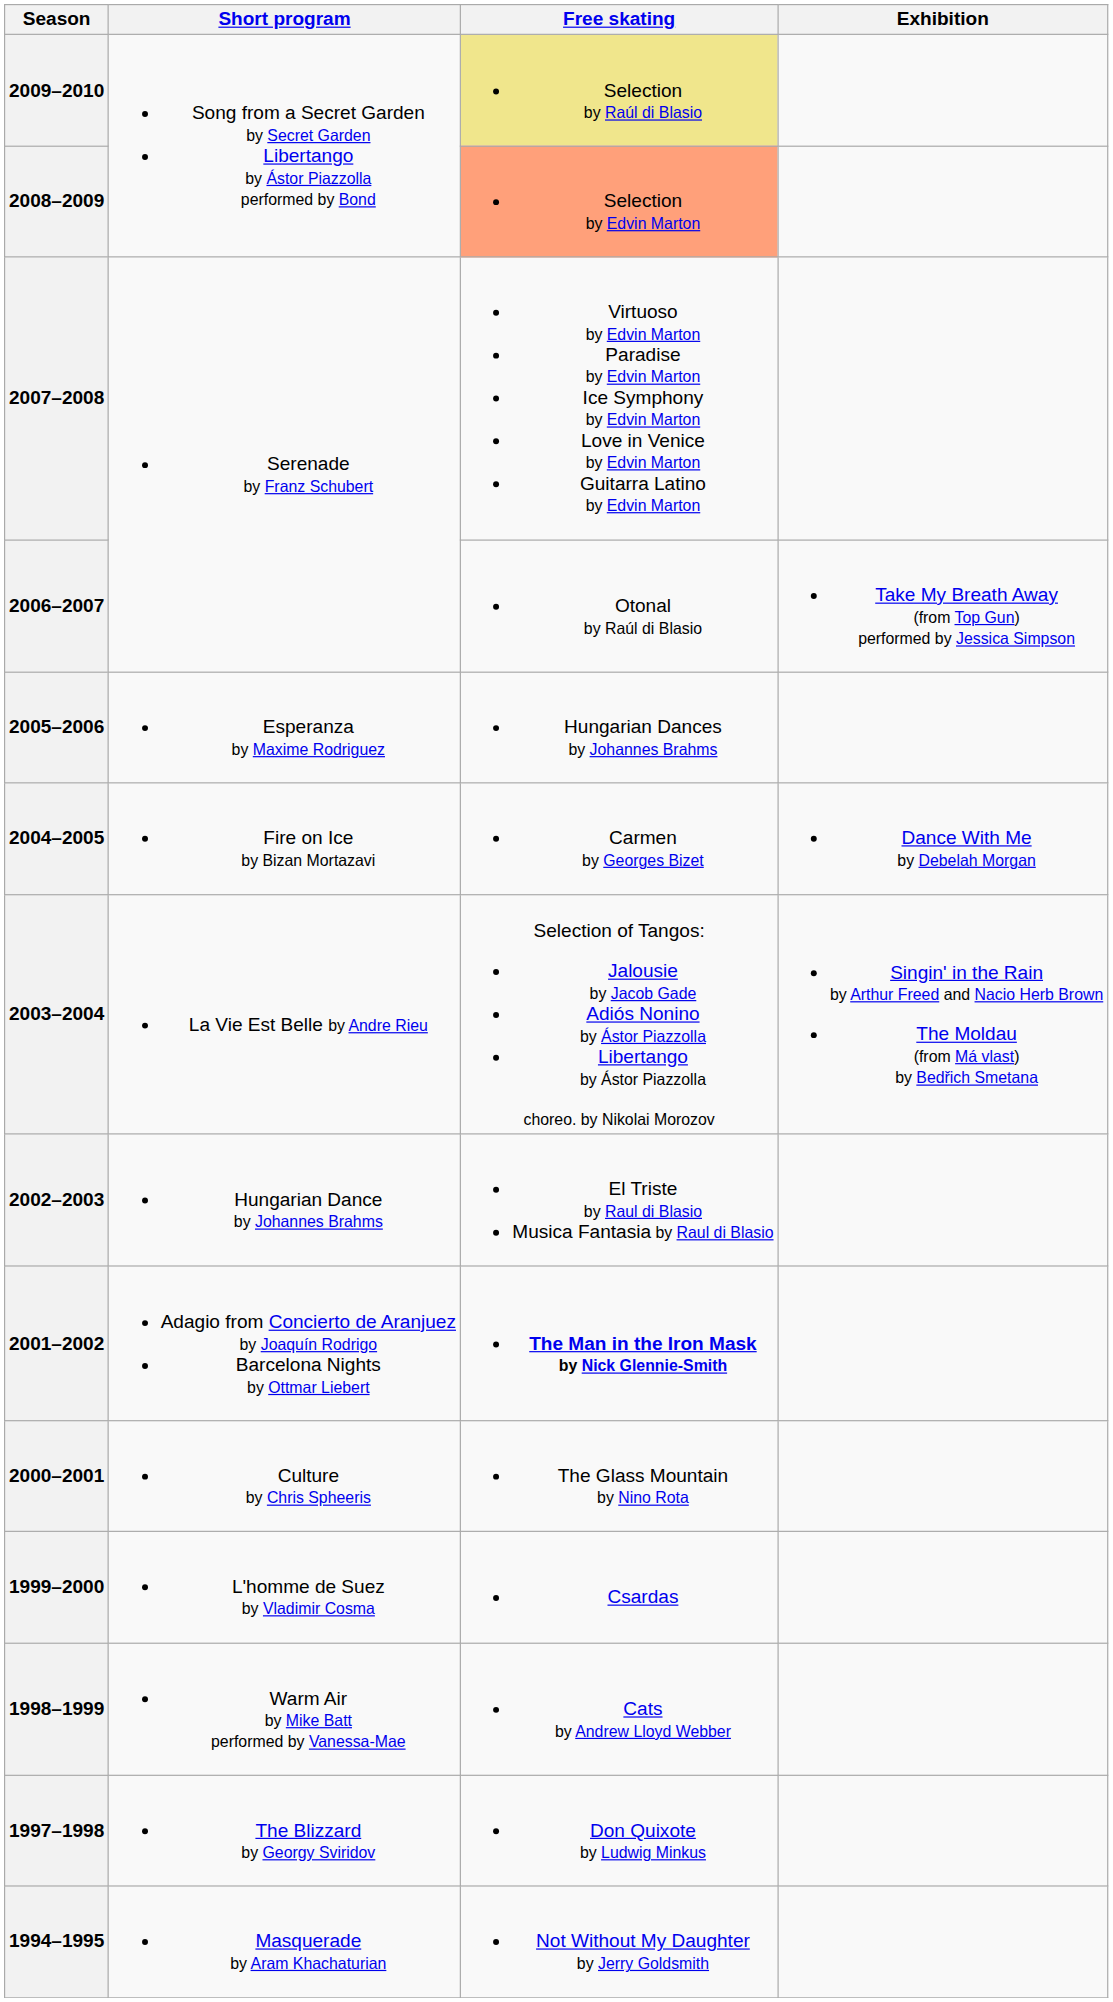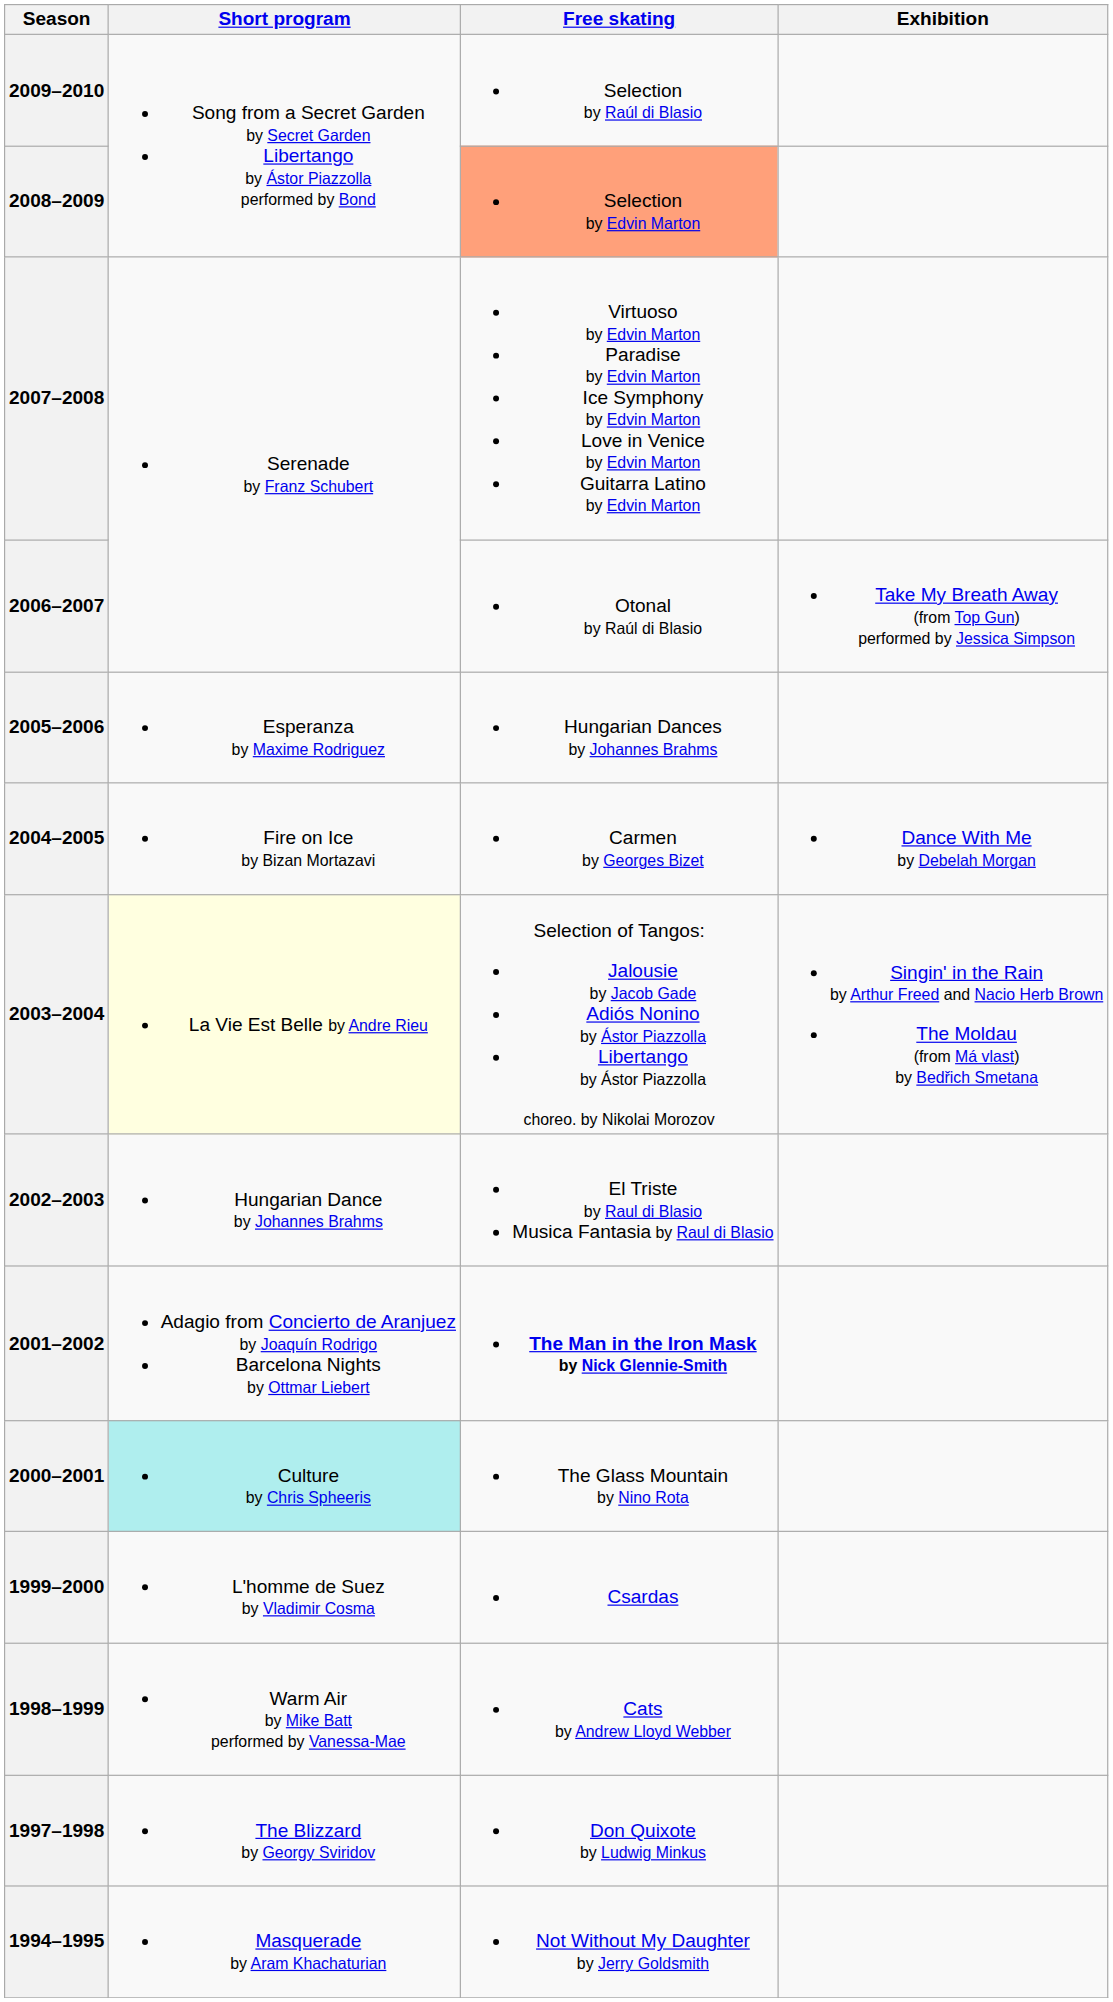2009–2010 | Free skating: khaki background -> no background
2003–2004 | Short program: no background -> lightyellow background
2000–2001 | Short program: no background -> paleturquoise background
